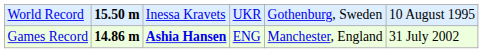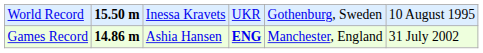Games Record | column 3: bold -> normal
Games Record | column 4: normal -> bold
